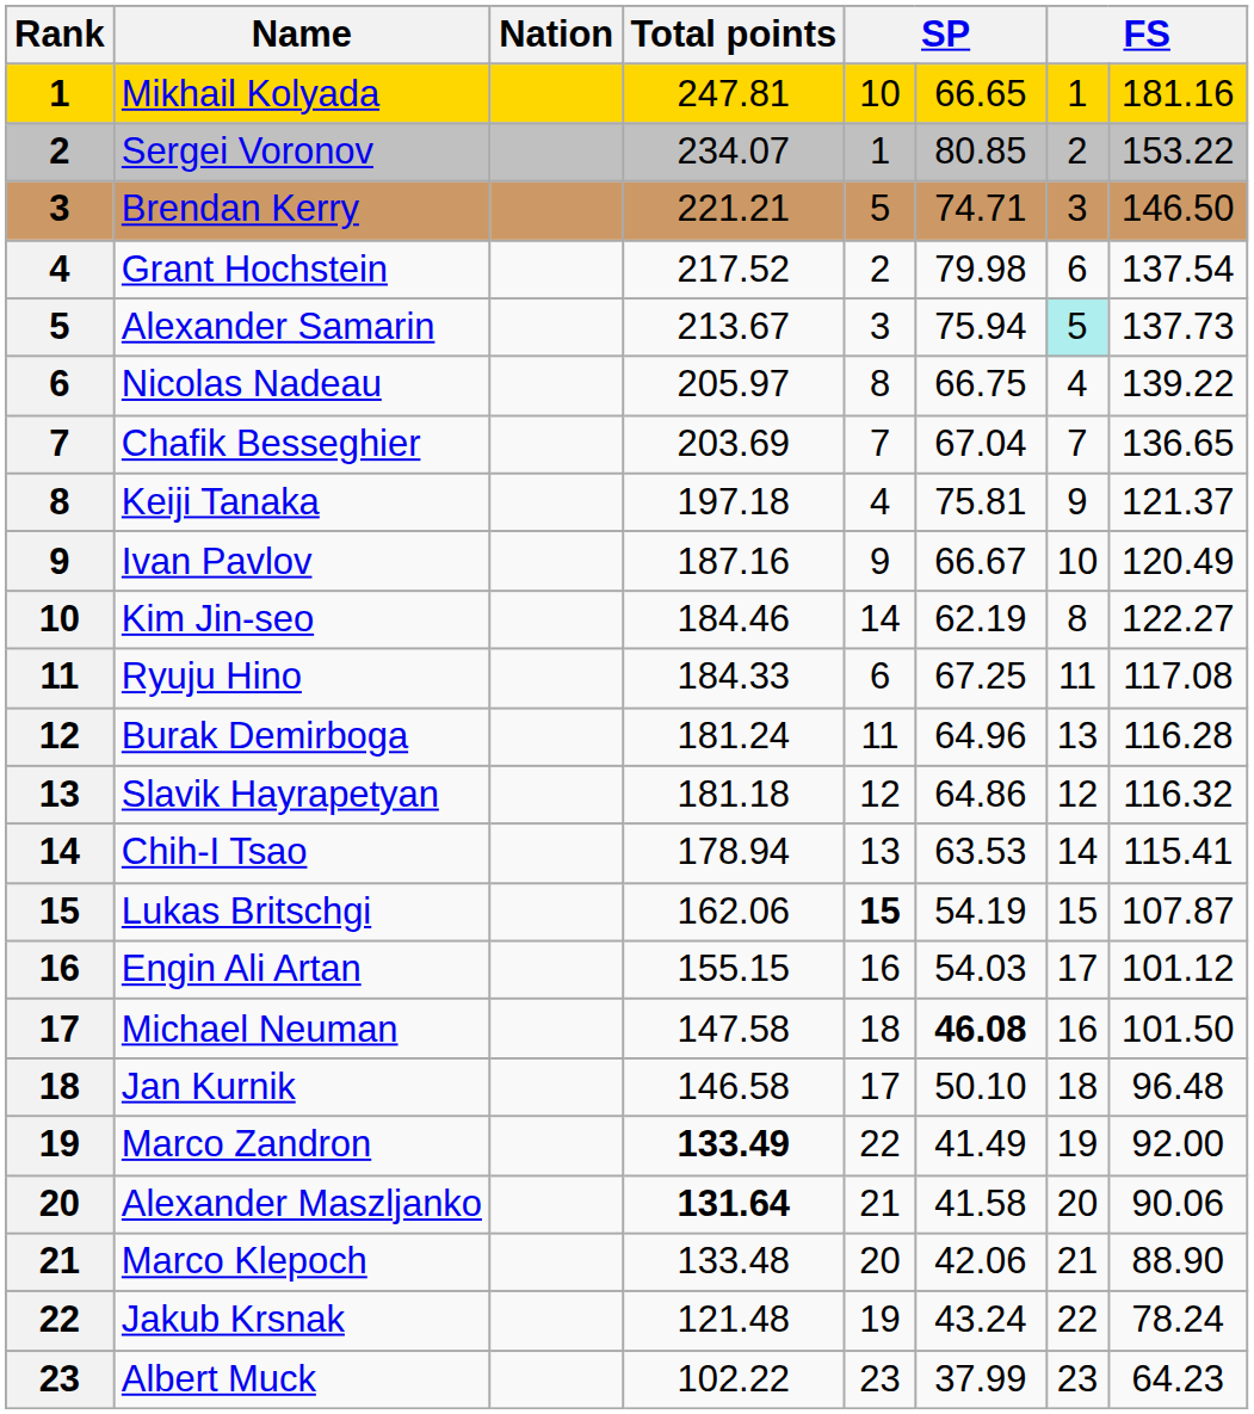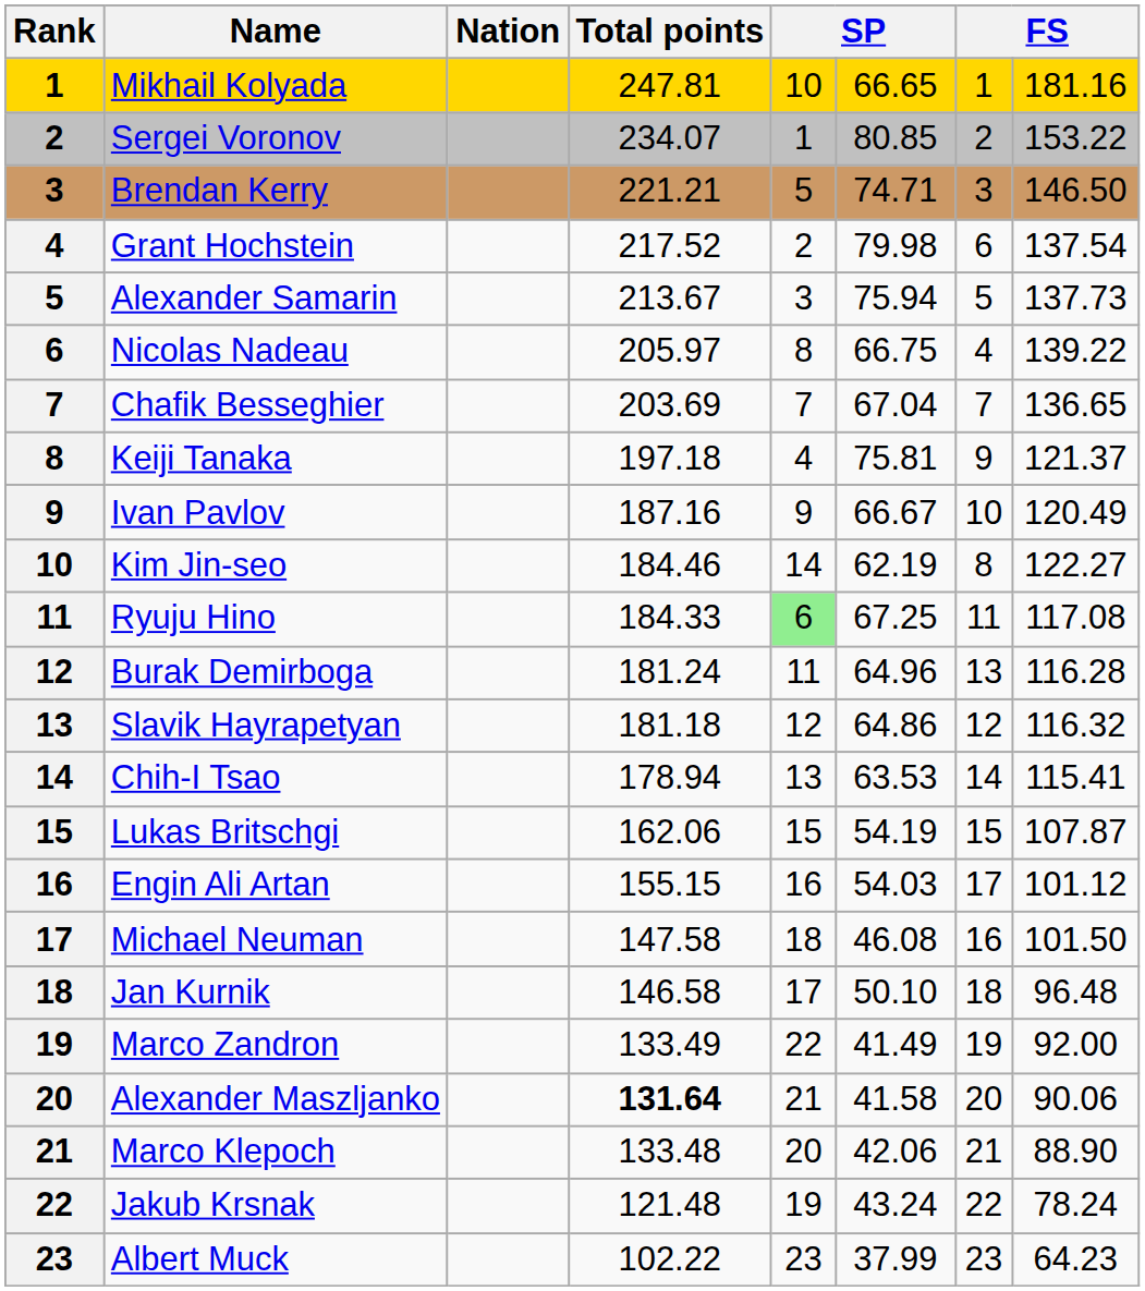Alexander Samarin | column 7: paleturquoise background -> no background
Ryuju Hino | column 5: no background -> lightgreen background
Lukas Britschgi | column 5: bold -> normal
Michael Neuman | column 6: bold -> normal
Marco Zandron | Total points: bold -> normal
